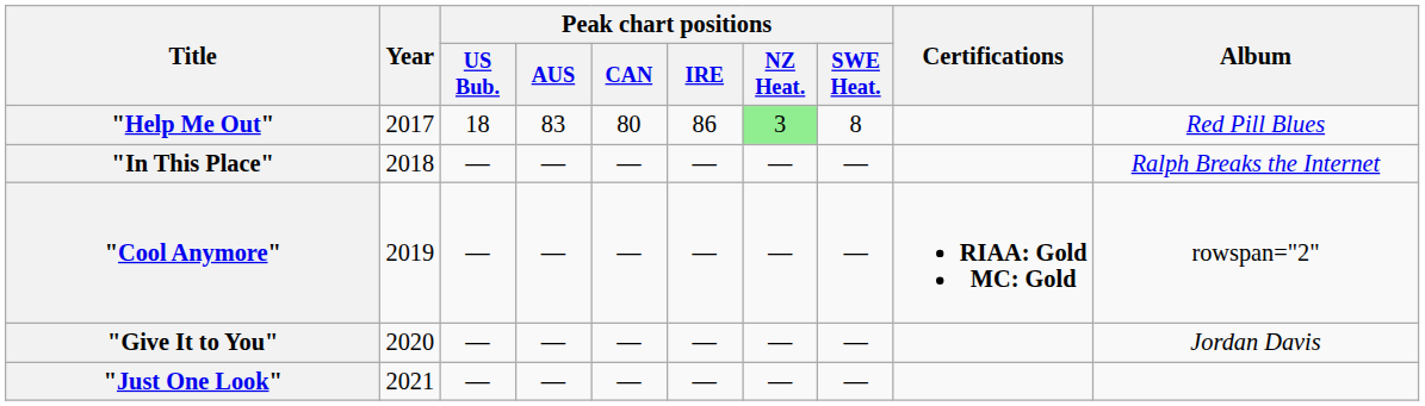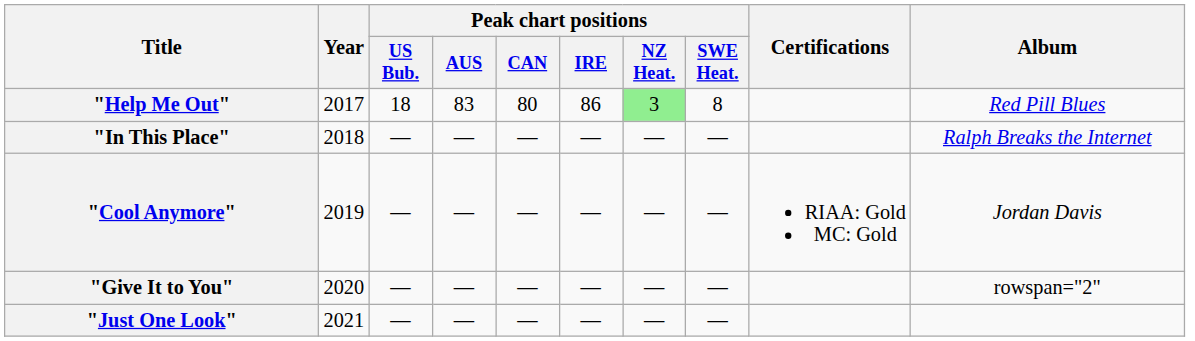"Cool Anymore" | Certifications: bold -> normal
"Cool Anymore" | Album: rowspan="2" -> Jordan Davis
"Give It to You" | Album: Jordan Davis -> rowspan="2"
